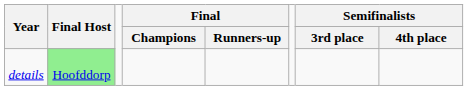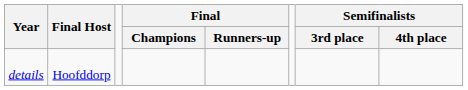details | Final Host: lightgreen background -> no background
